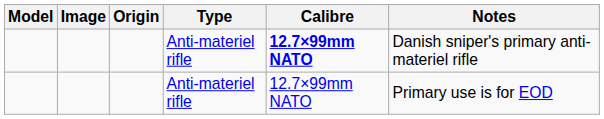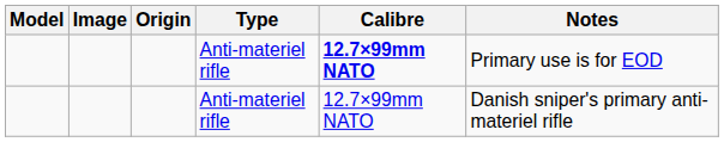row 2 | Notes: Danish sniper's primary anti-materiel rifle -> Primary use is for EOD
row 3 | Notes: Primary use is for EOD -> Danish sniper's primary anti-materiel rifle
